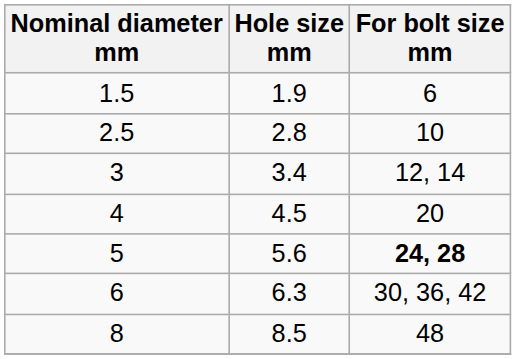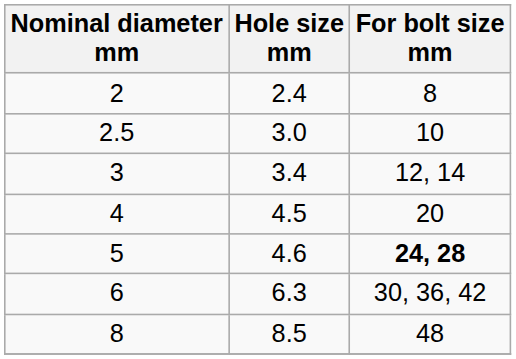- row: 1.5 | 1.9 | 6
+ row: 2 | 2.4 | 8
2.5 | Hole size mm: 2.8 -> 3.0
5 | Hole size mm: 5.6 -> 4.6
